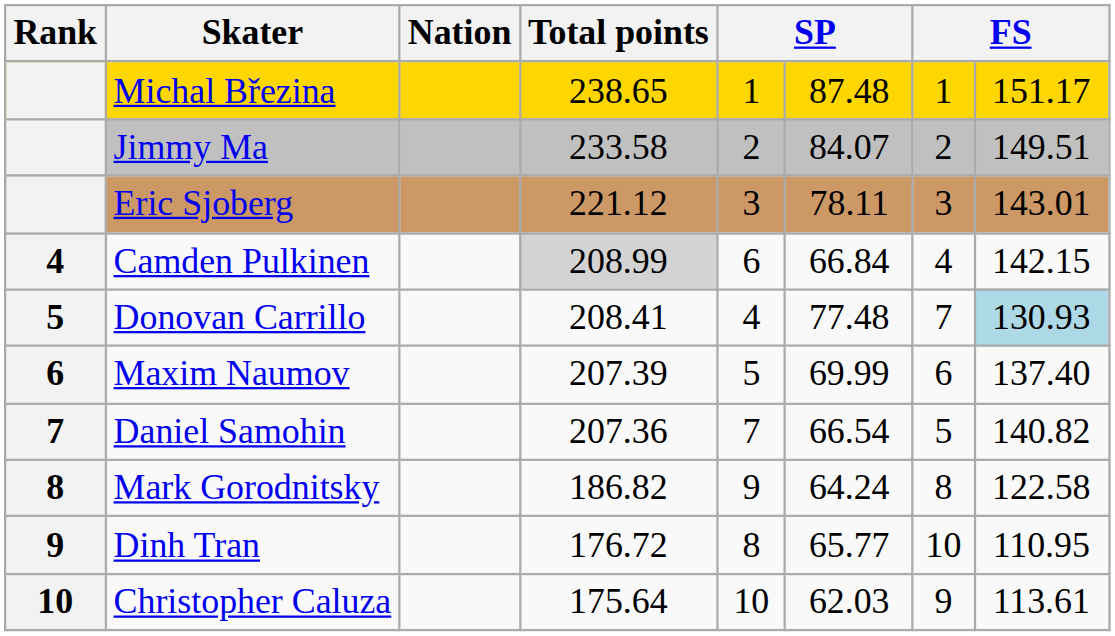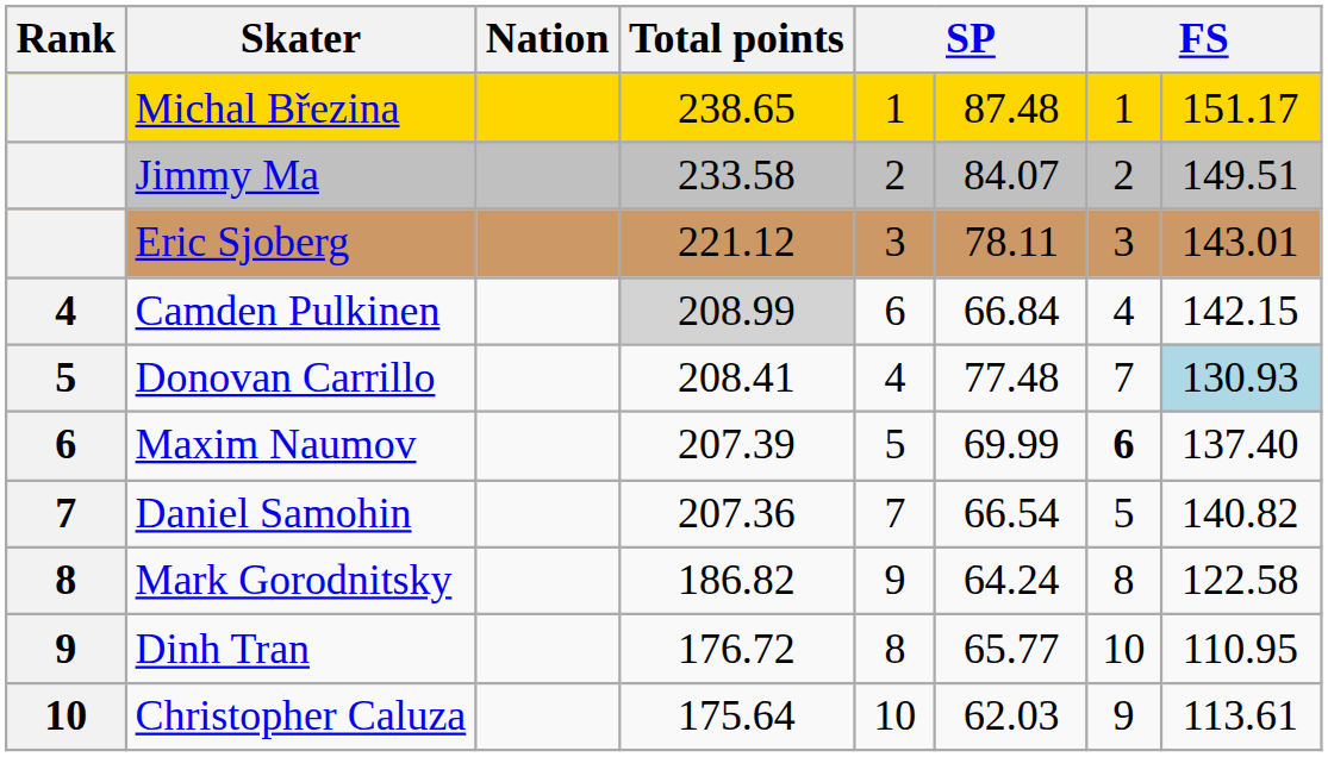Maxim Naumov | column 7: normal -> bold
